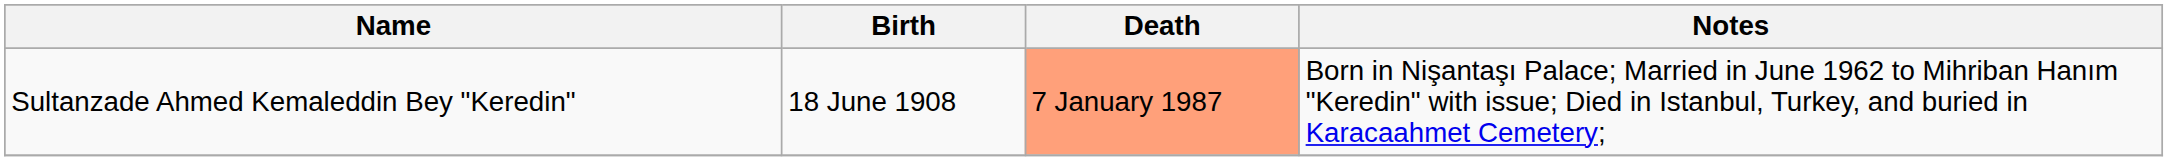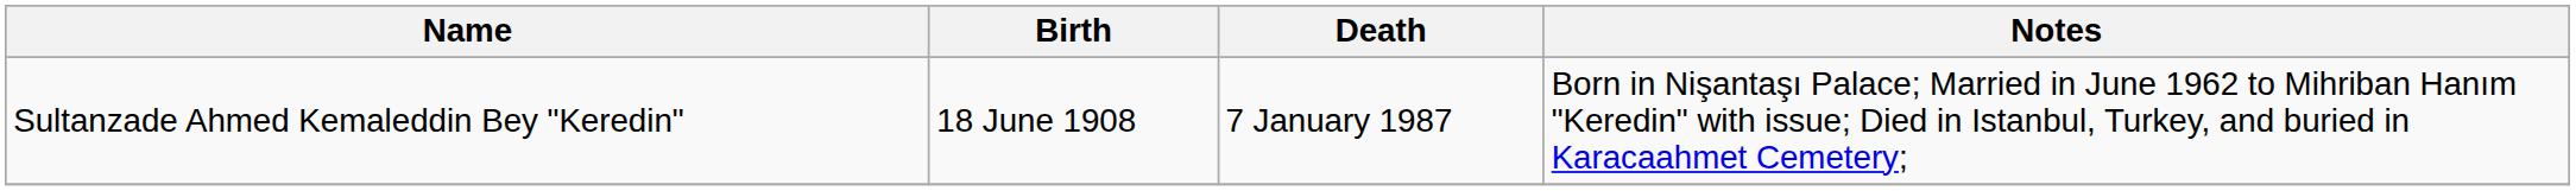Sultanzade Ahmed Kemaleddin Bey "Keredin" | Death: lightsalmon background -> no background
